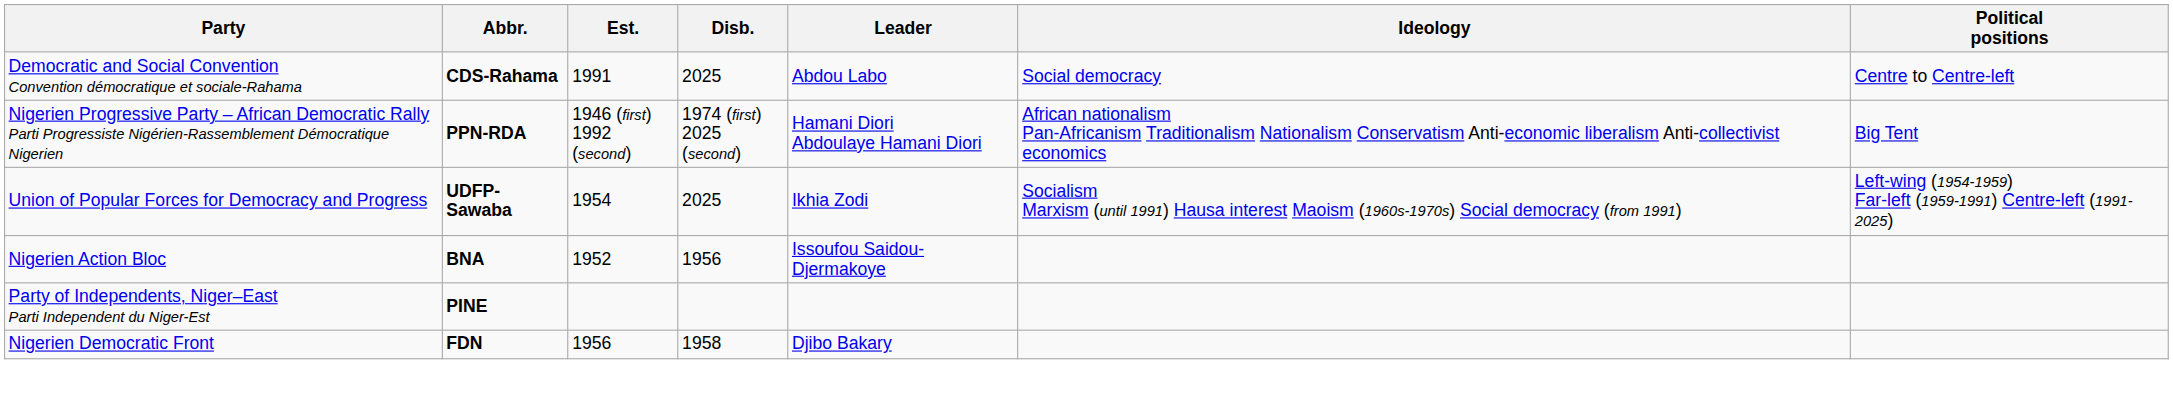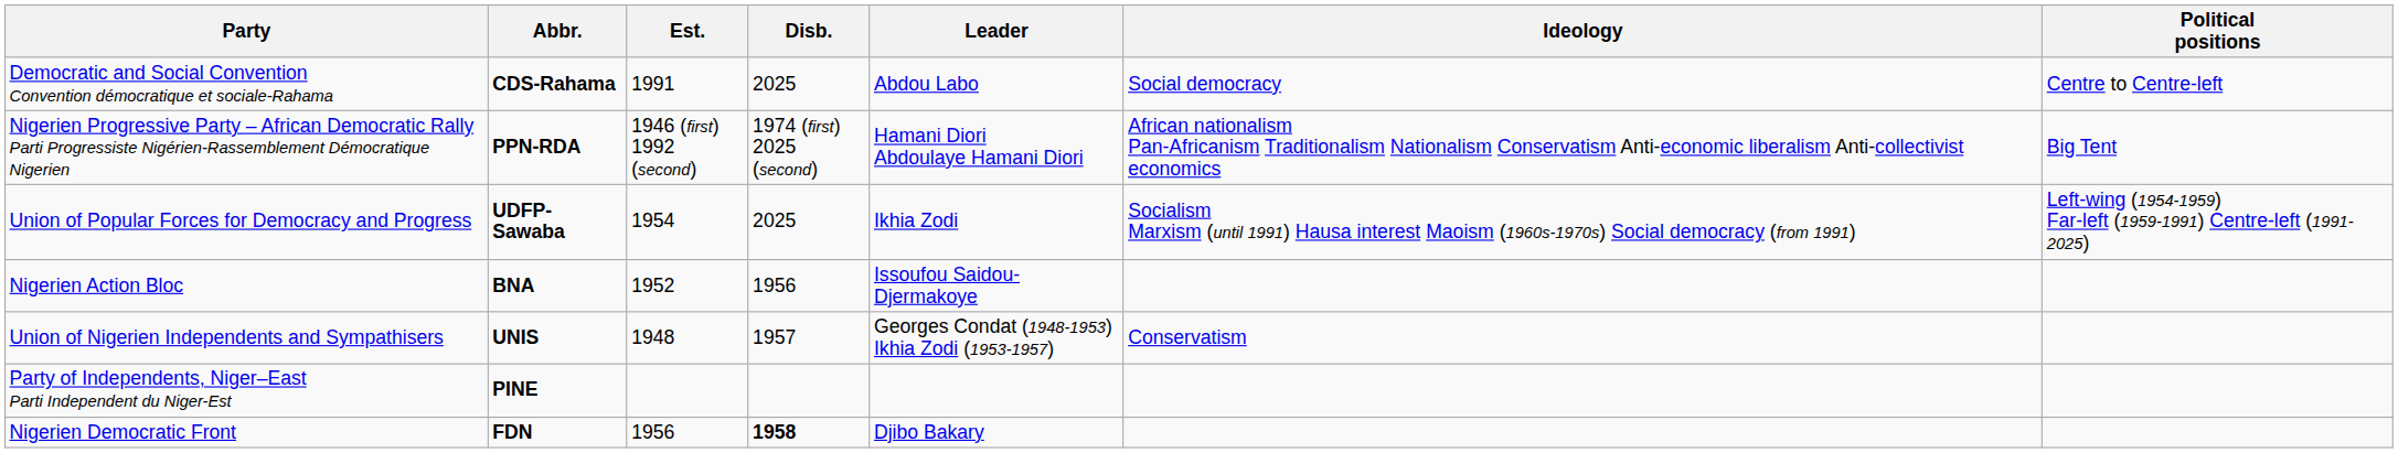+ row: Union of Nigerien Independents and Sympathisers | UNIS | 1948 | 1957 | Georges Condat (1948-1953) Ikhia Zodi (1953-1957) | Conservatism
Nigerien Democratic Front | Disb.: normal -> bold
